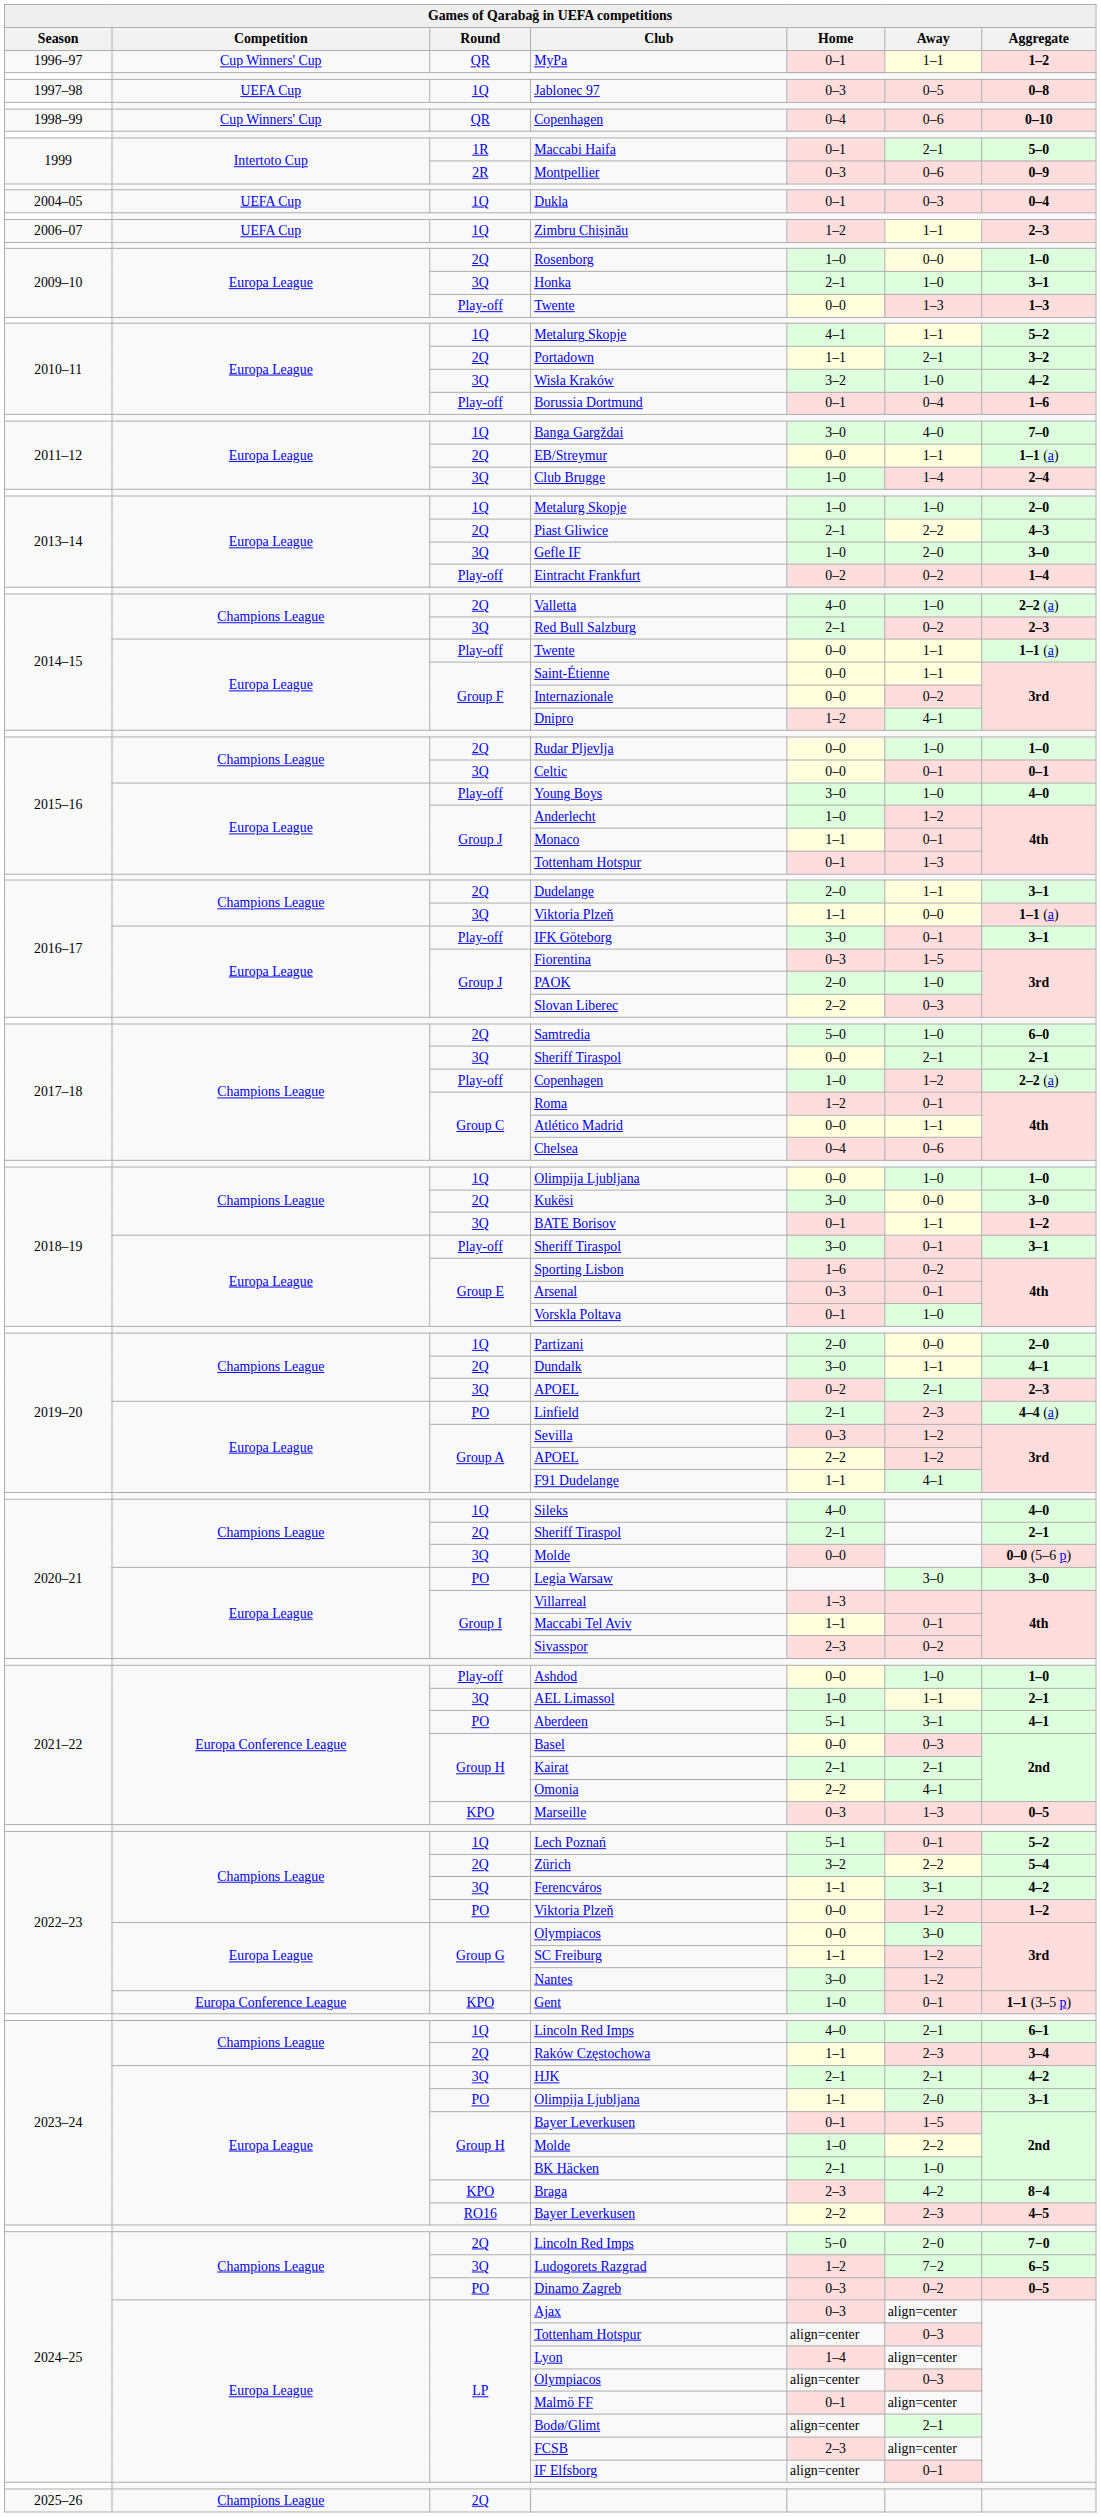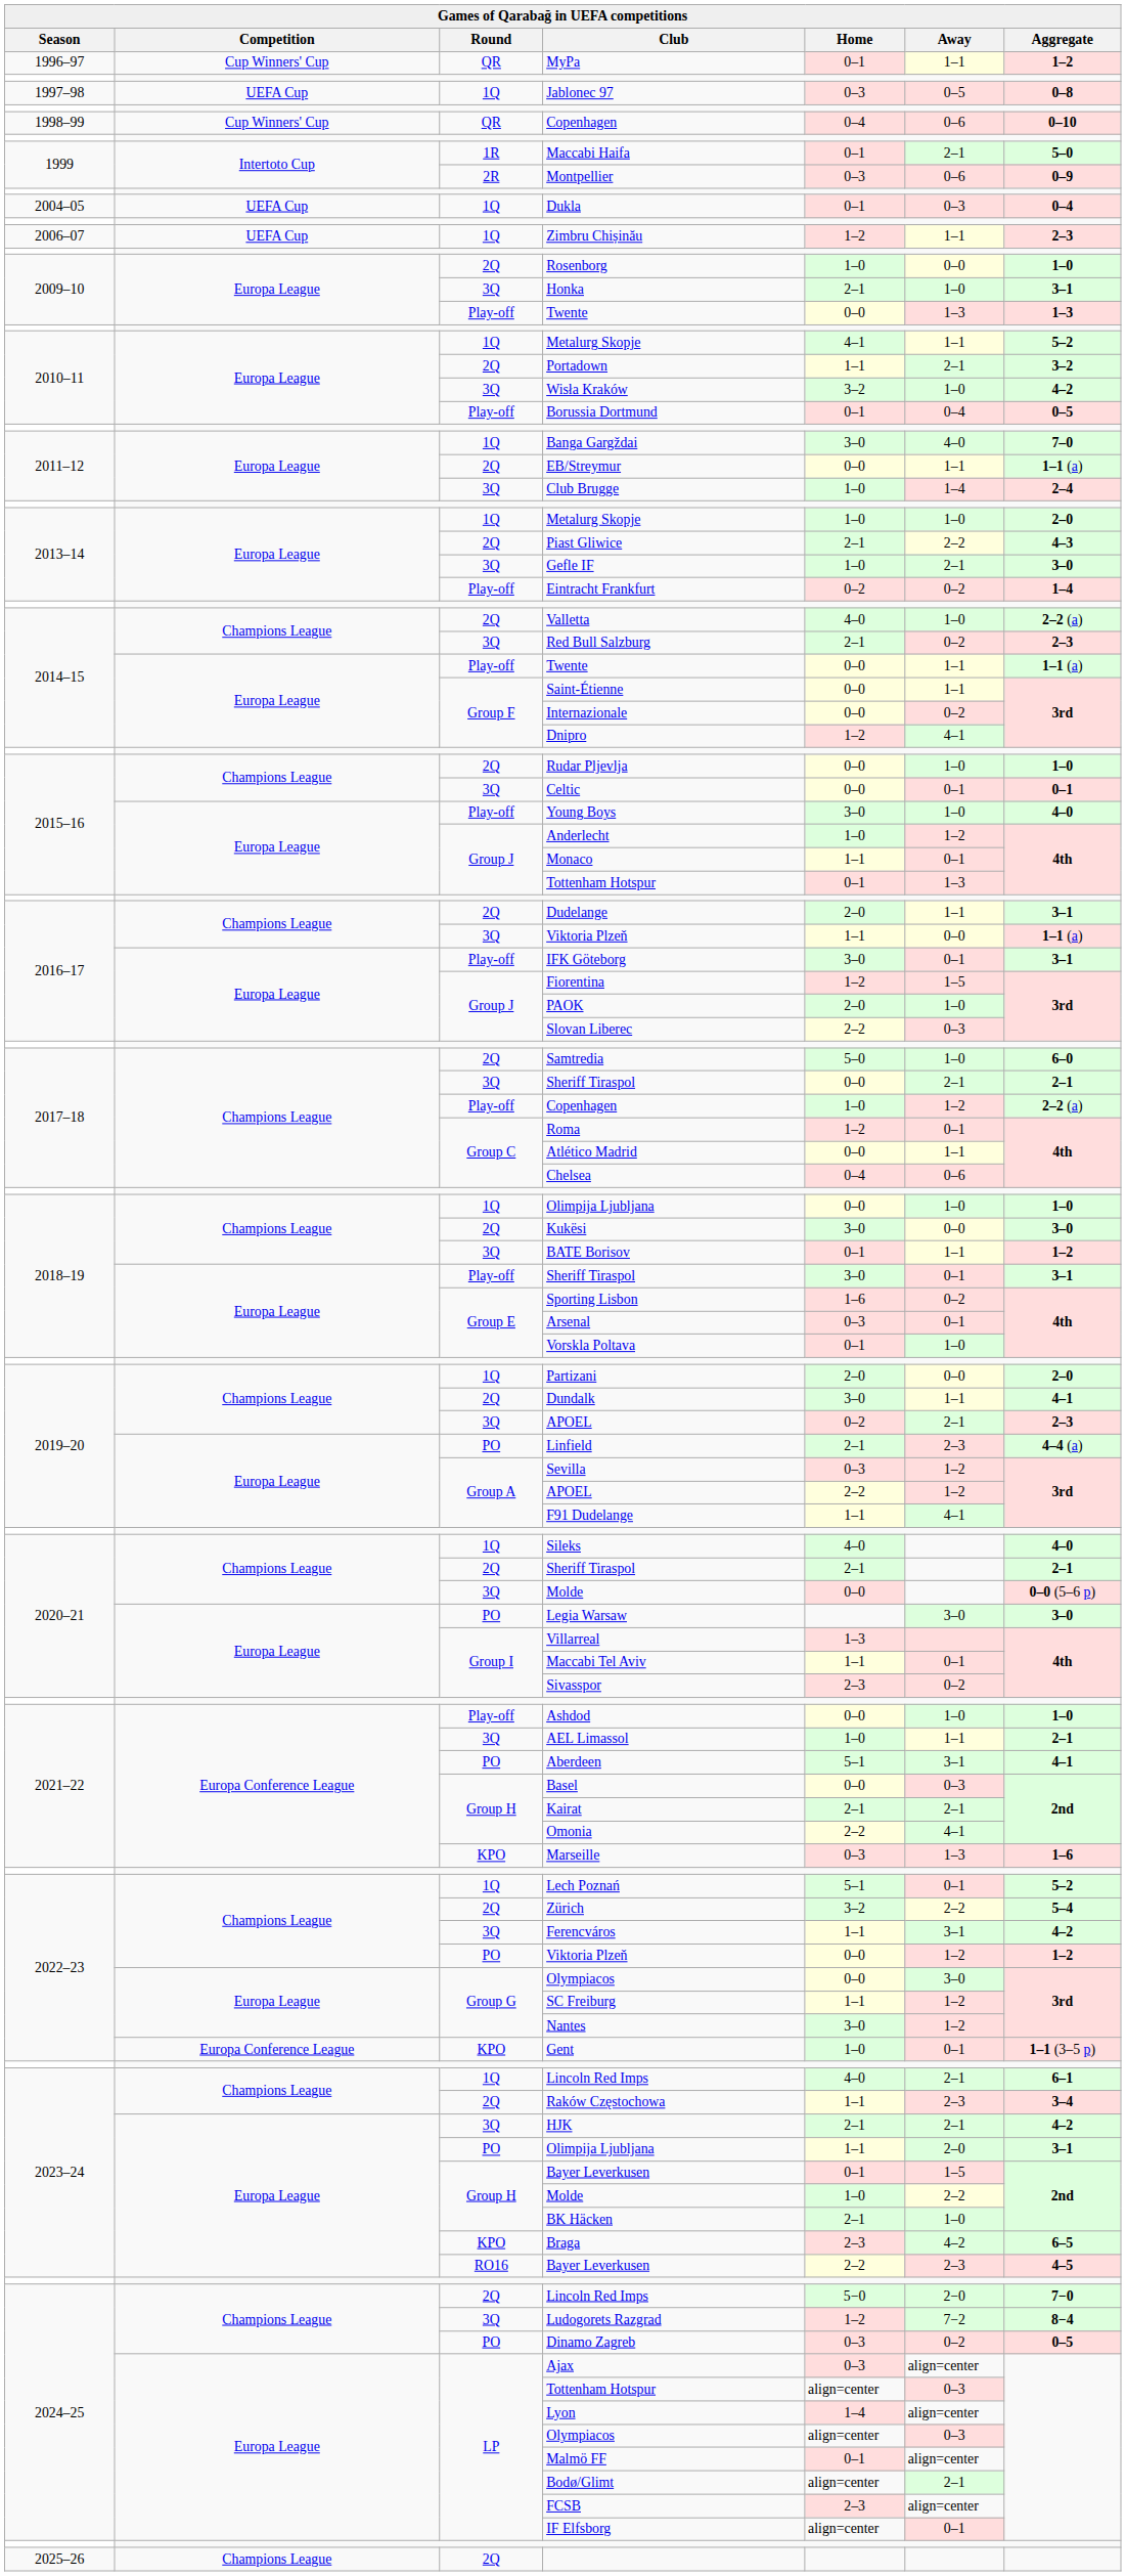Borussia Dortmund | Aggregate: 1–6 -> 0–5
Gefle IF | Away: 2–0 -> 2–1
Fiorentina | Home: 0–3 -> 1–2
Marseille | Aggregate: 0–5 -> 1–6
Braga | Aggregate: 8−4 -> 6–5
Ludogorets Razgrad | Aggregate: 6–5 -> 8−4
